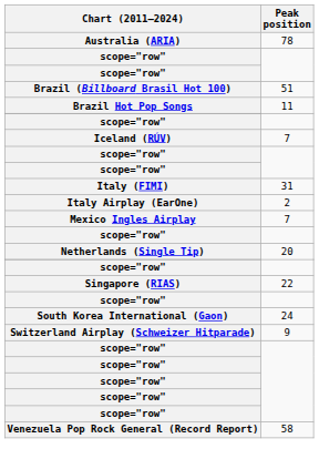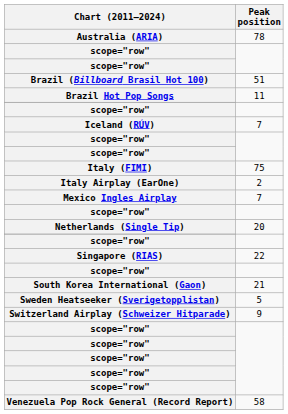Italy (FIMI) | Peak position: 31 -> 75
South Korea International (Gaon) | Peak position: 24 -> 21
+ row: Sweden Heatseeker (Sverigetopplistan) | 5
